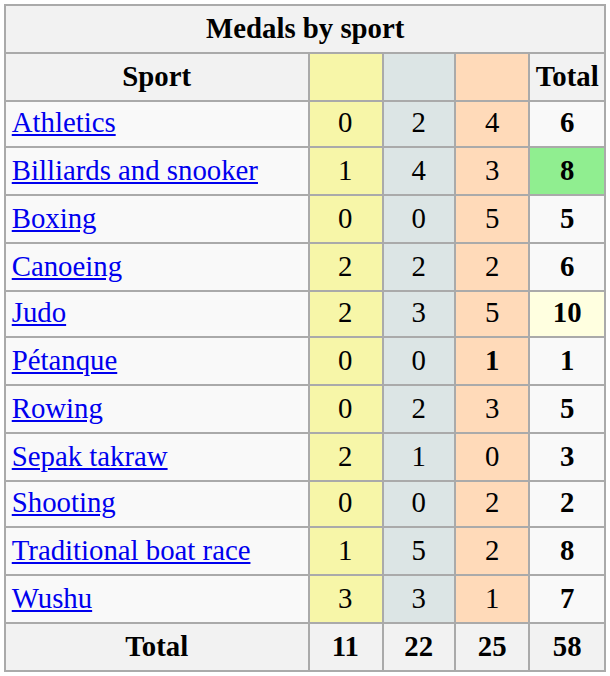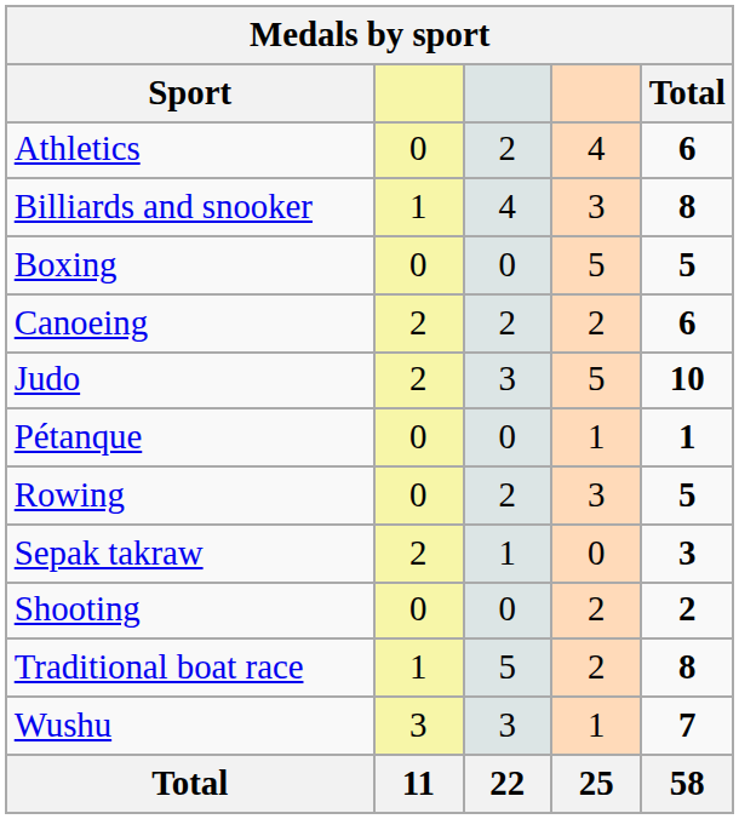Billiards and snooker | Total: lightgreen background -> no background
Judo | Total: lightyellow background -> no background
Pétanque | column 4: bold -> normal
